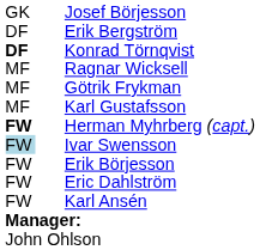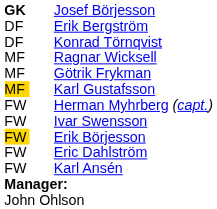Josef Börjesson | column 1: normal -> bold
Konrad Törnqvist | column 1: bold -> normal
Karl Gustafsson | column 1: no background -> gold background
Herman Myhrberg (capt.) | column 1: bold -> normal
Ivar Swensson | column 1: lightblue background -> no background
Erik Börjesson | column 1: no background -> gold background
